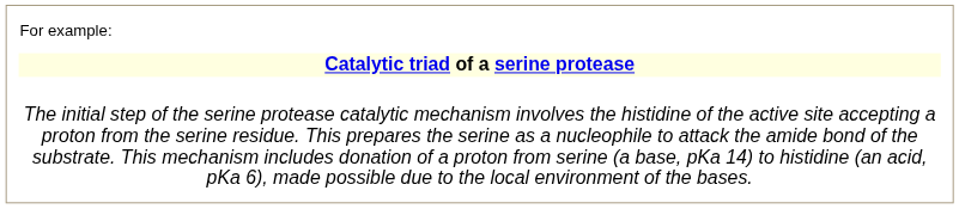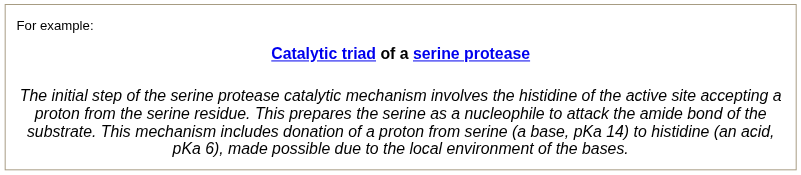row 2 | column 1: lightyellow background -> no background
